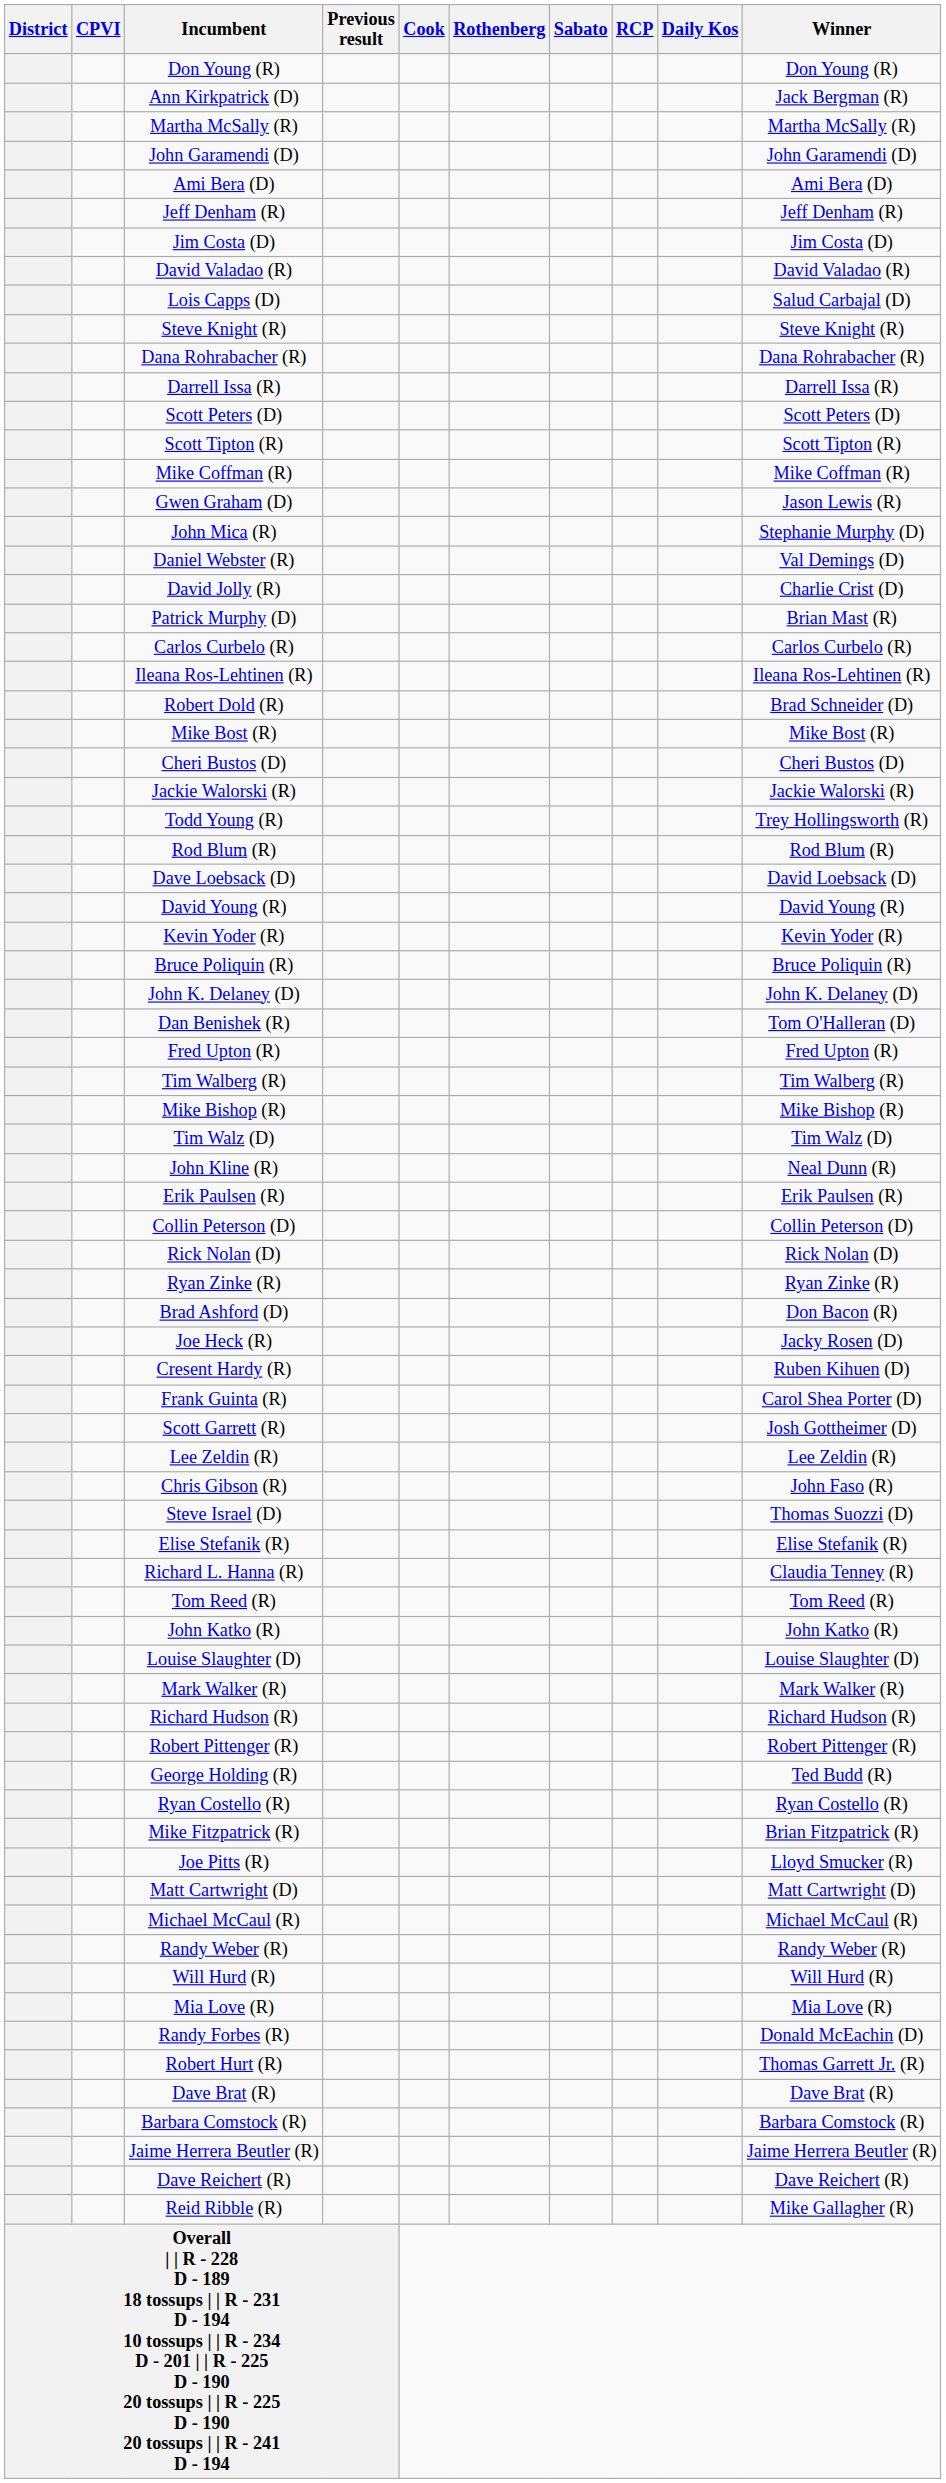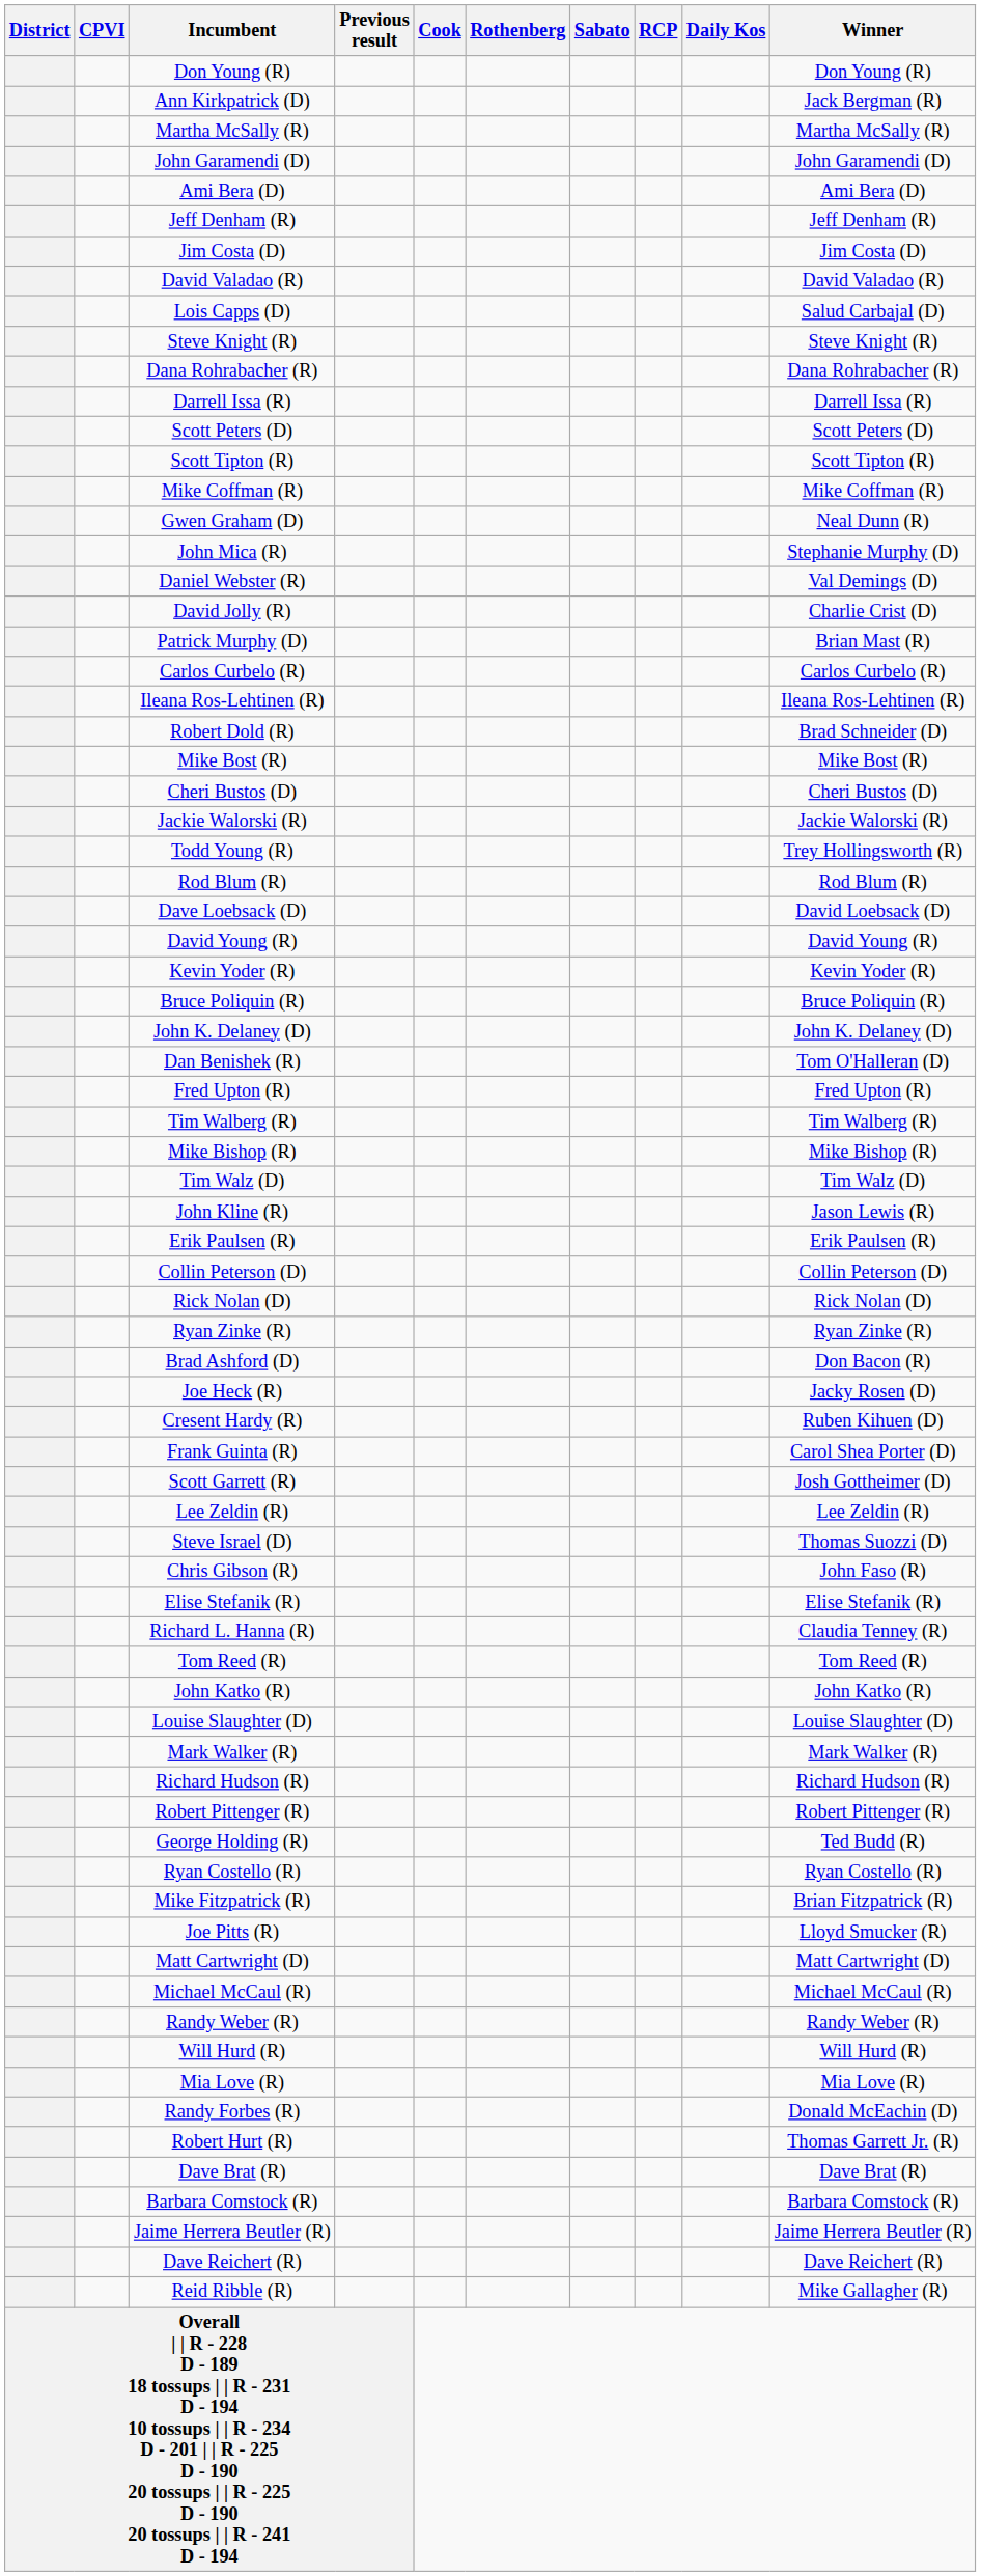Gwen Graham (D) | Winner: Jason Lewis (R) -> Neal Dunn (R)
John Kline (R) | Winner: Neal Dunn (R) -> Jason Lewis (R)
rows swapped: Steve Israel (D) <-> Chris Gibson (R)
